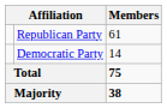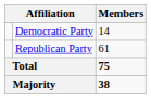rows swapped: Republican Party <-> Democratic Party
